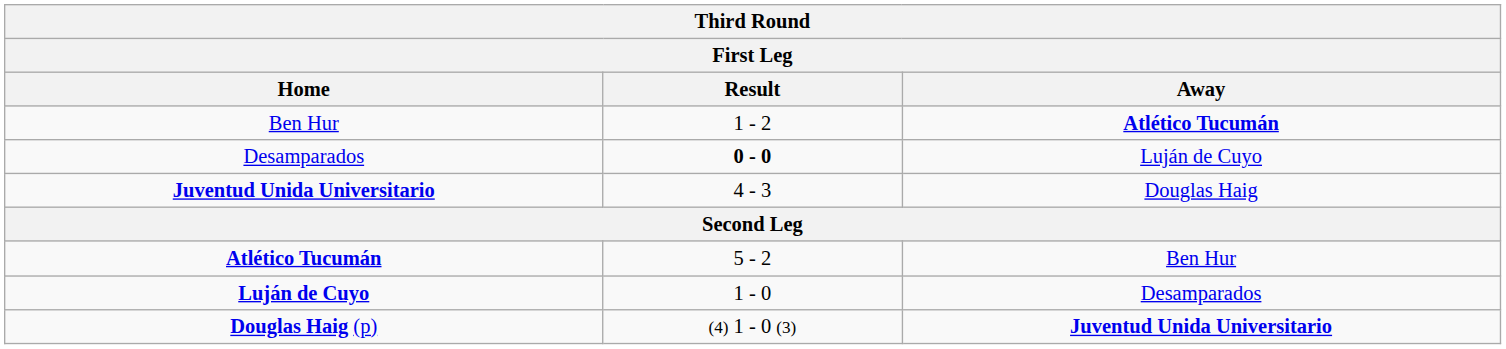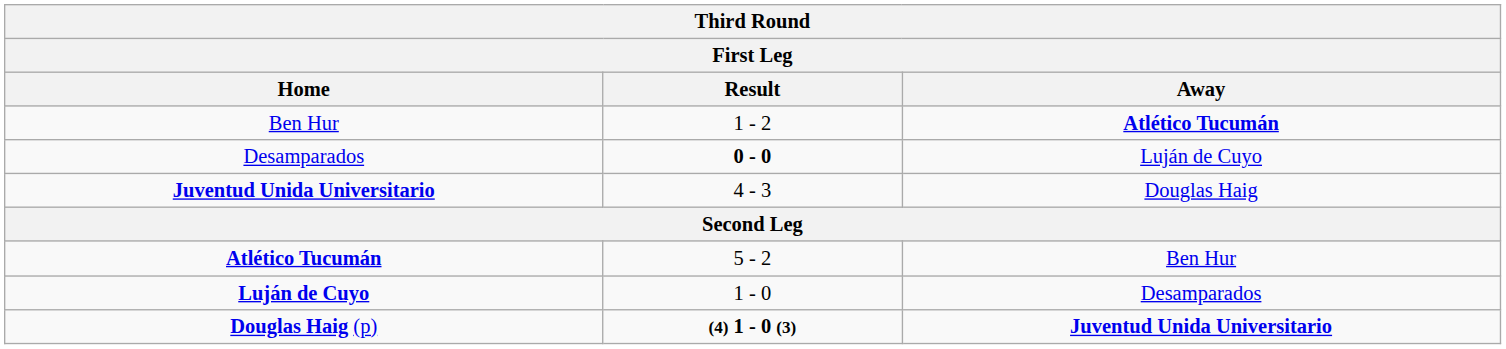Douglas Haig (p) | Result: normal -> bold
